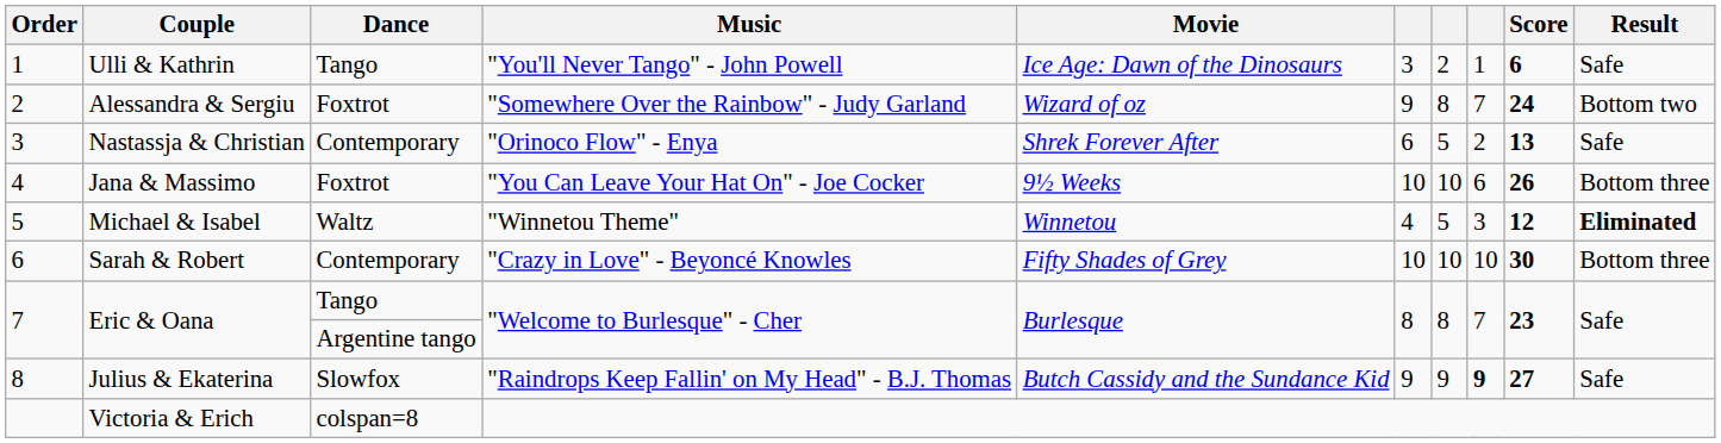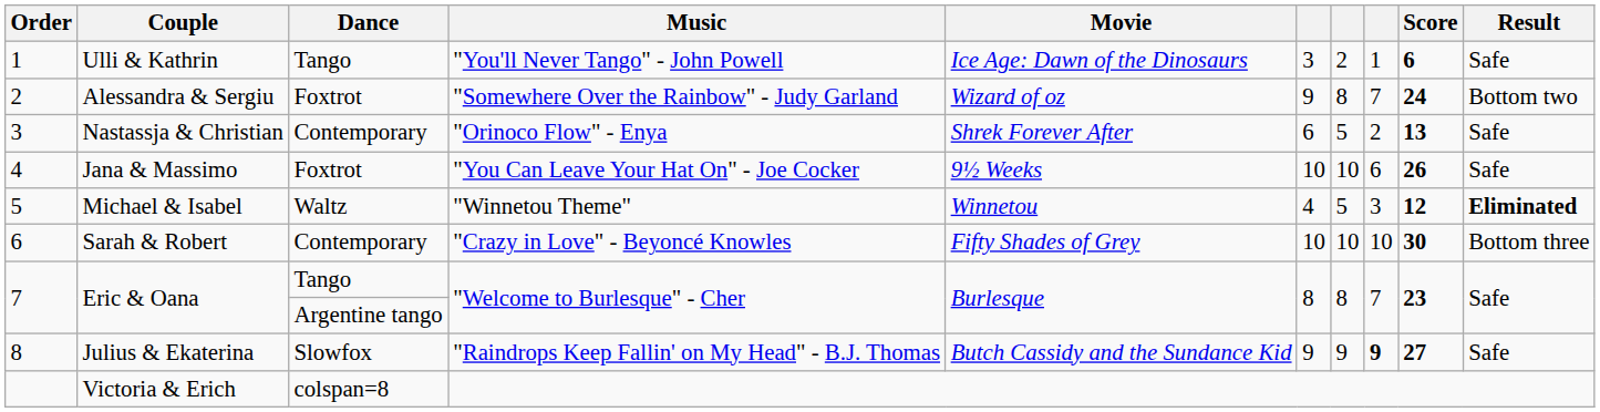Jana & Massimo | Result: Bottom three -> Safe
